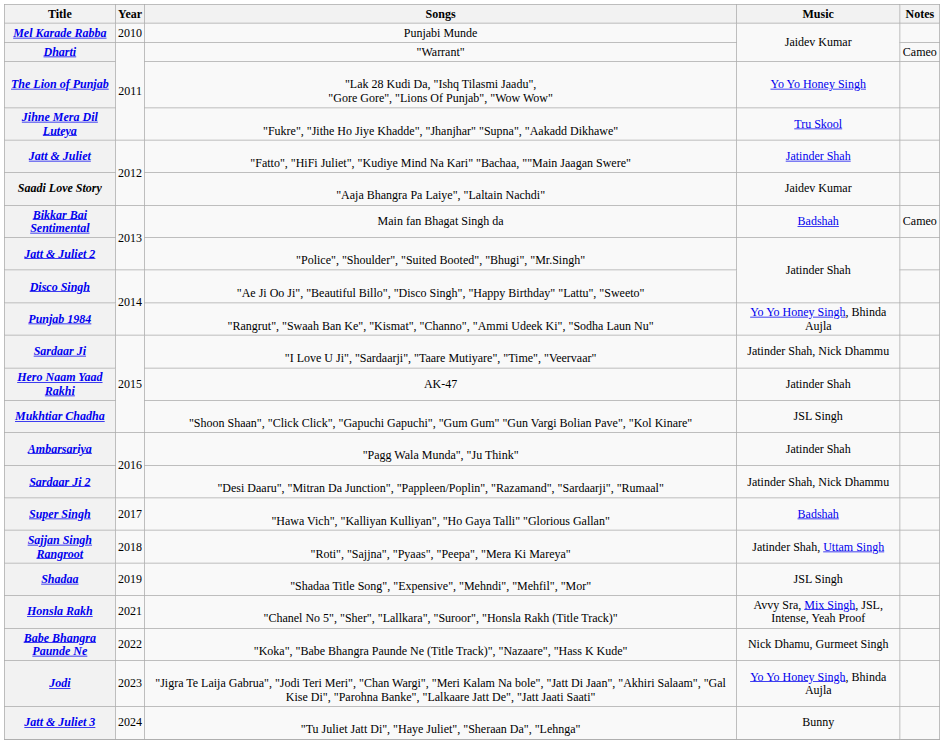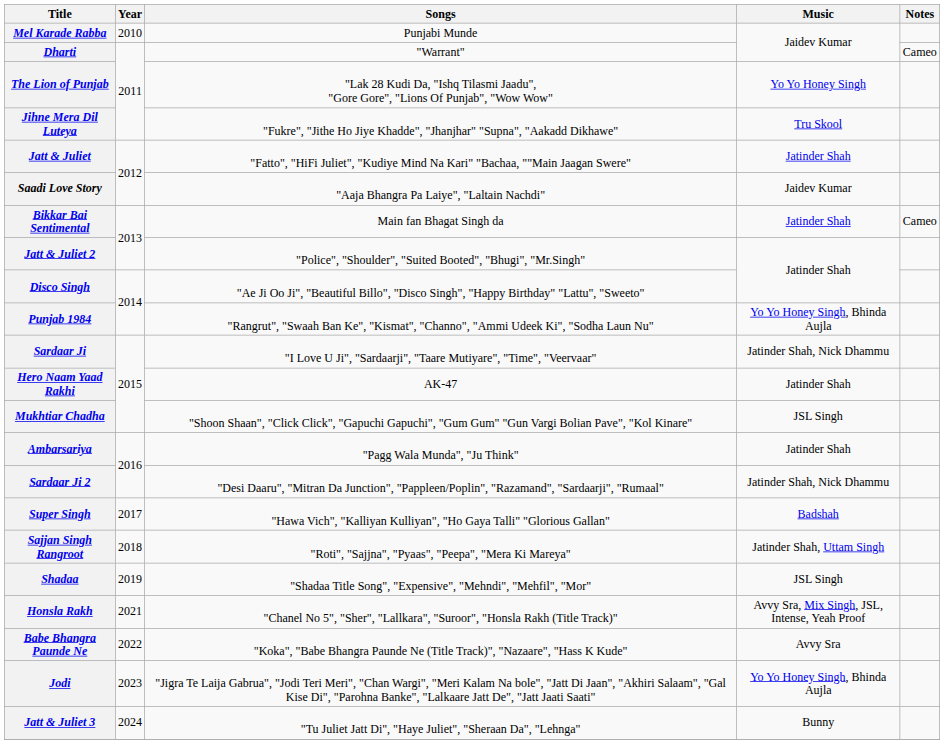Bikkar Bai Sentimental | Music: Badshah -> Jatinder Shah
Babe Bhangra Paunde Ne | Music: Nick Dhamu, Gurmeet Singh -> Avvy Sra
